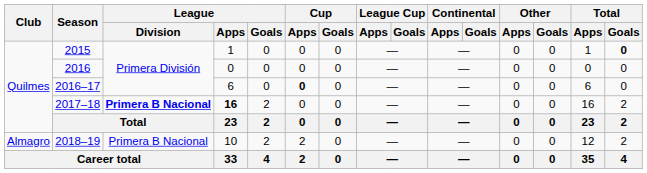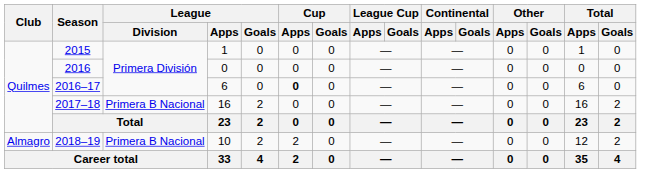2015 | Total / Goals: bold -> normal
2017–18 | League / Division: bold -> normal
2017–18 | League / Apps: bold -> normal
